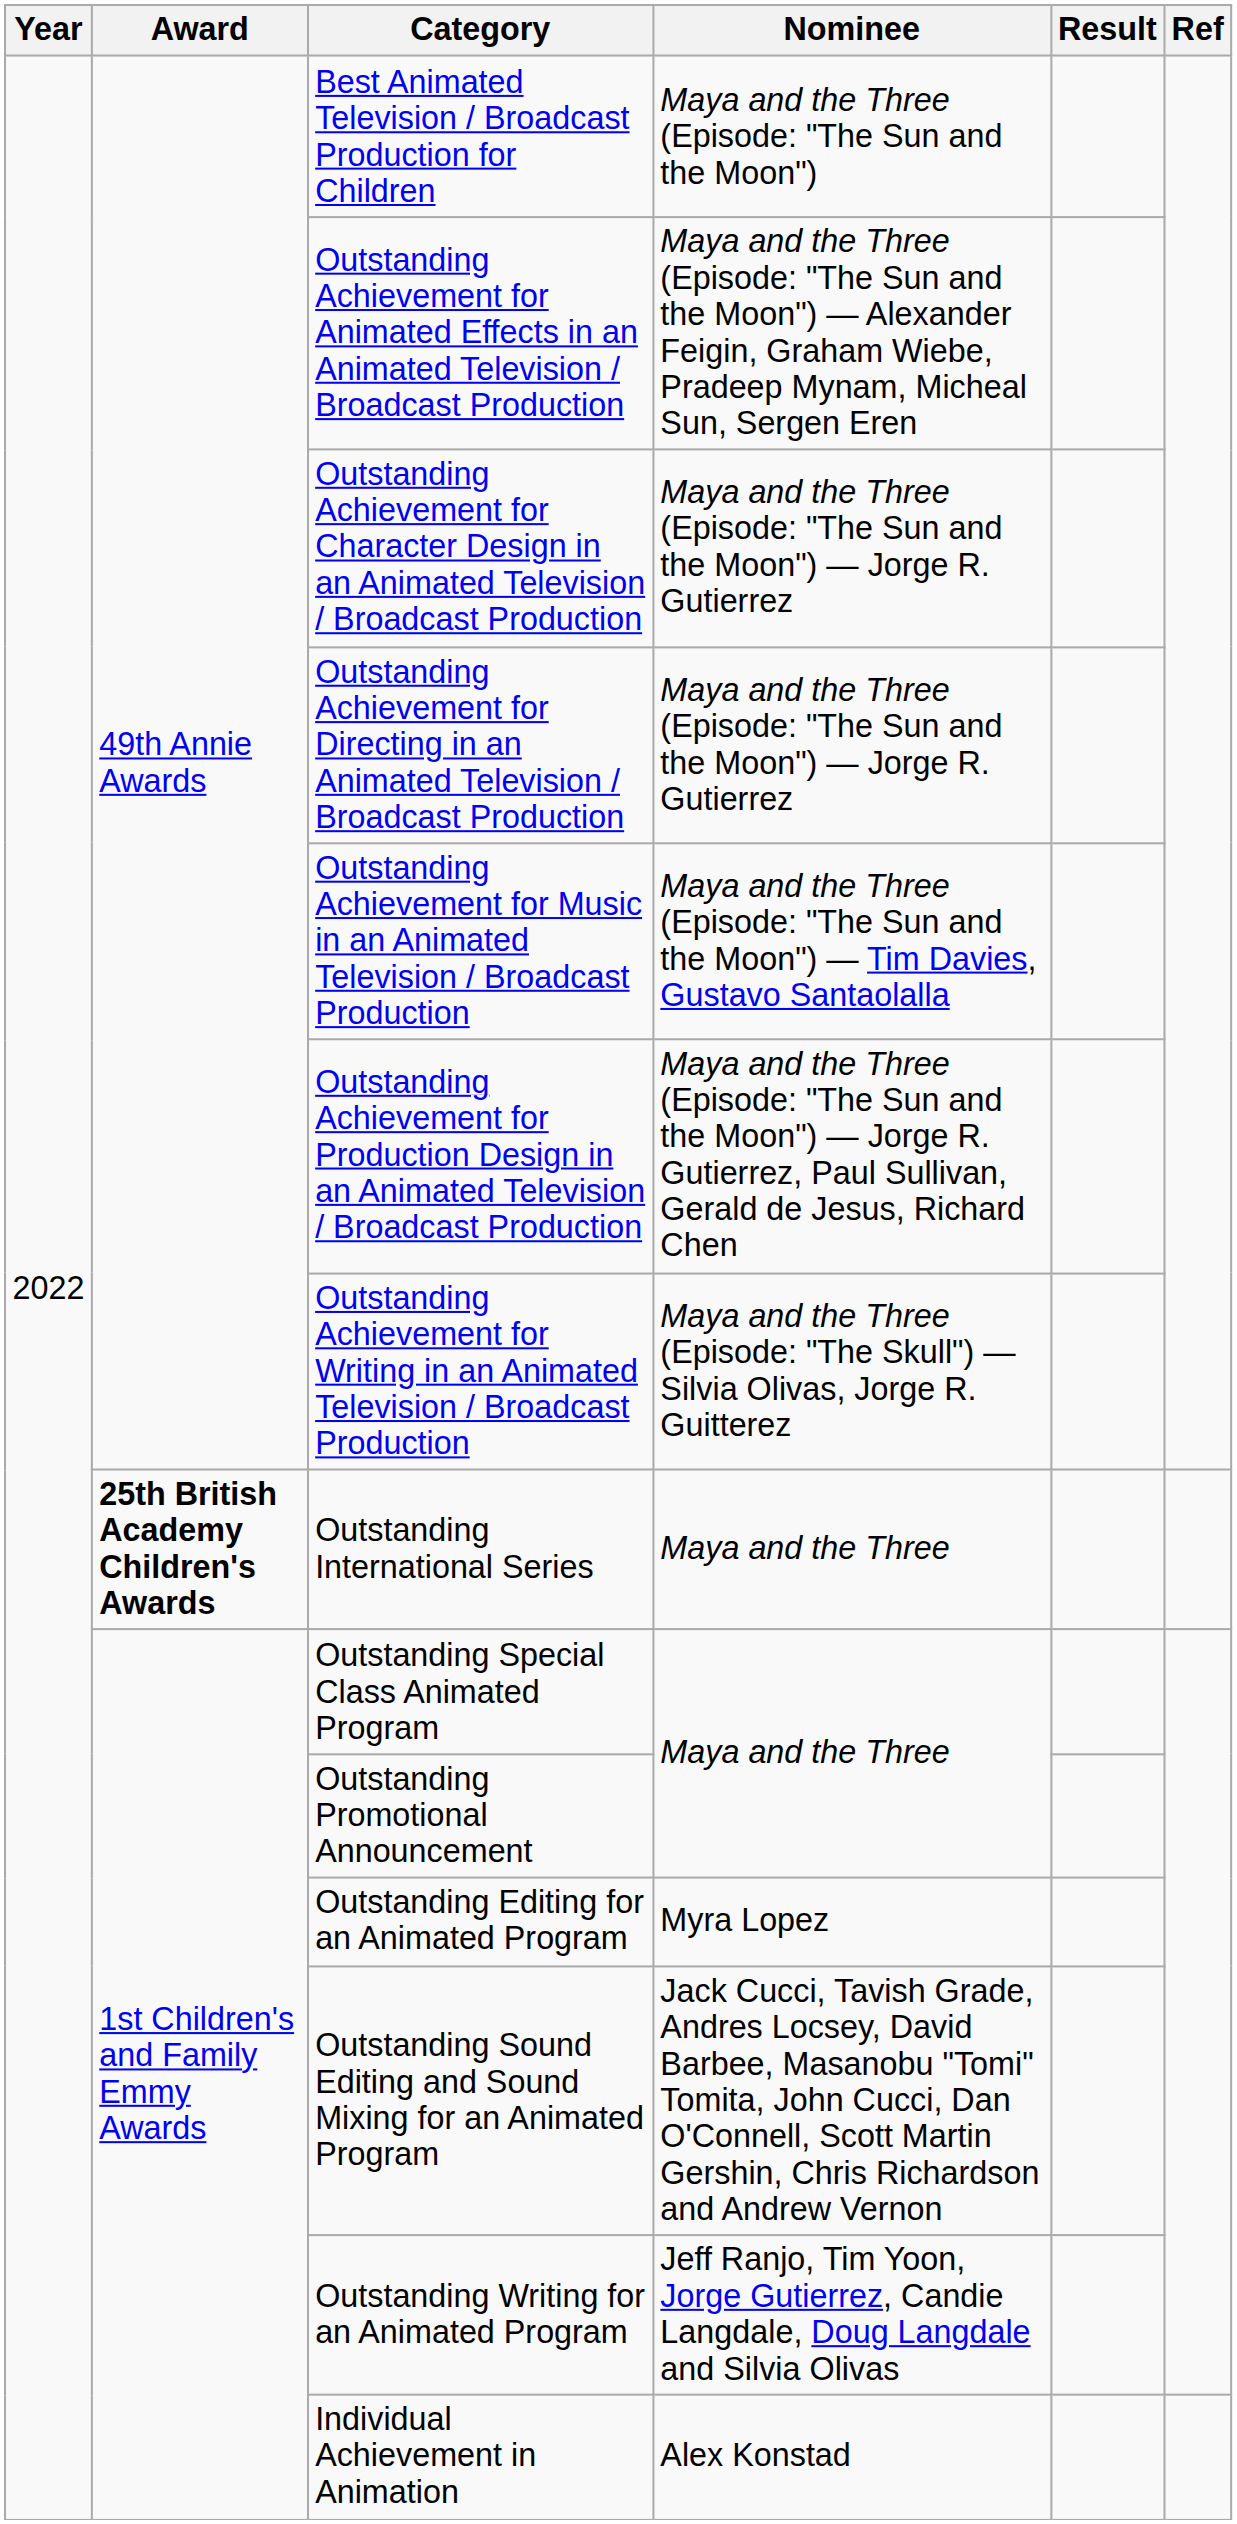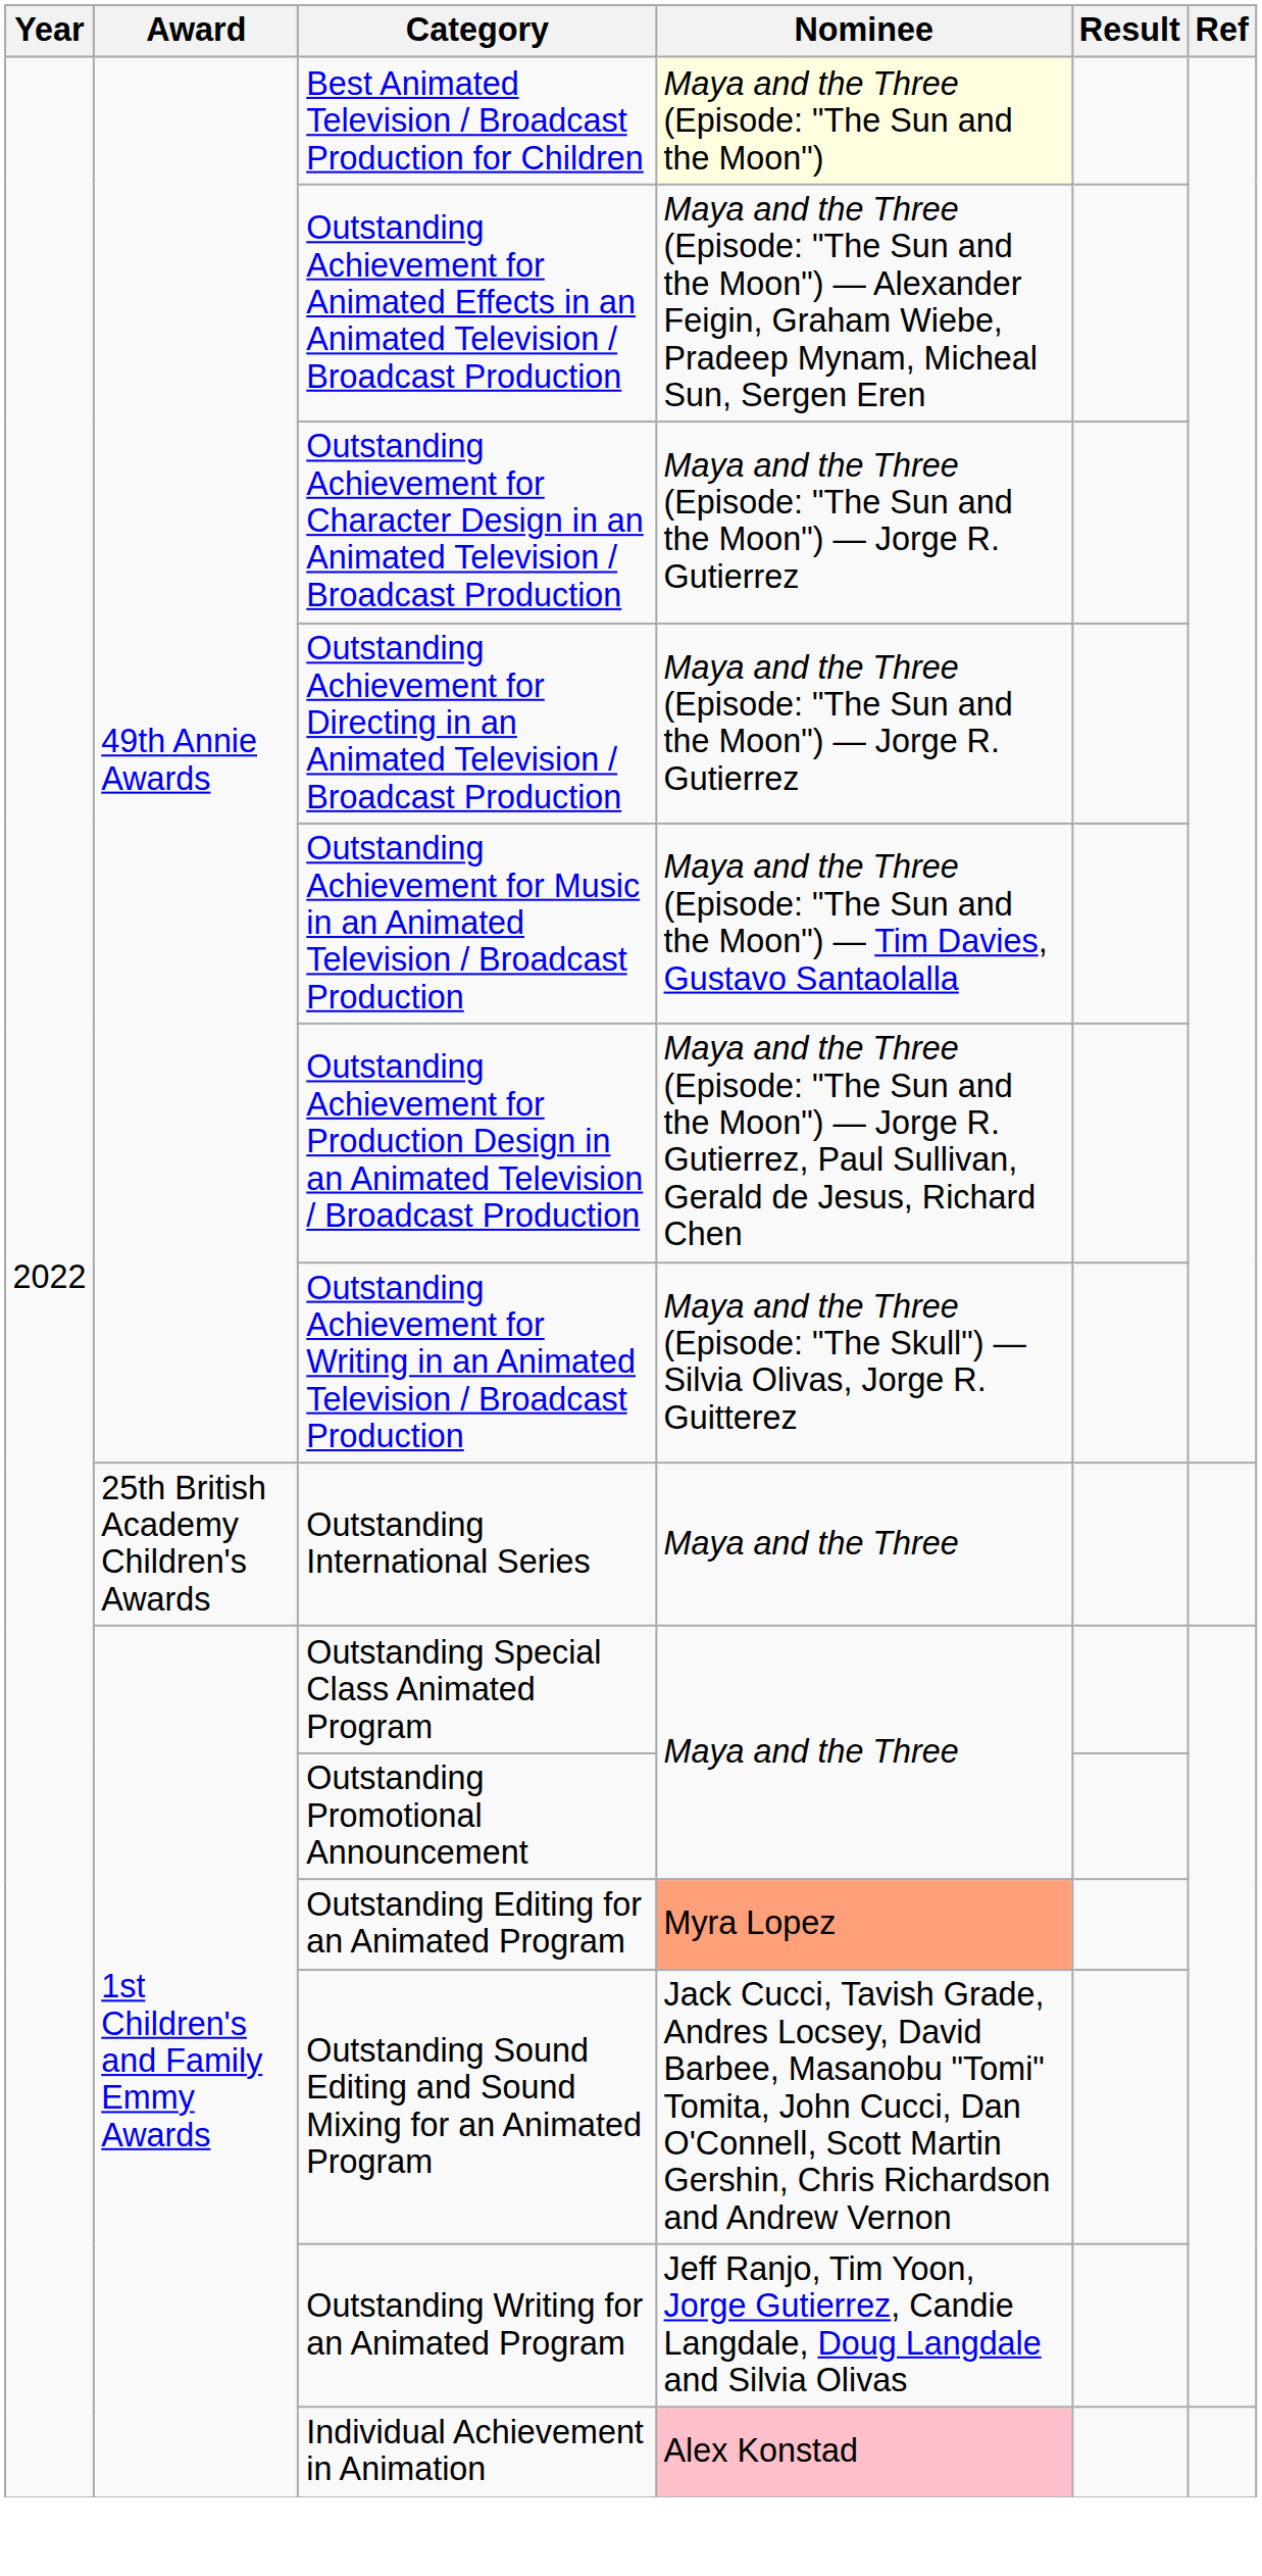Best Animated Television / Broadcast Production for Children | Nominee: no background -> lightyellow background
Outstanding International Series | Award: bold -> normal
Outstanding Editing for an Animated Program | Nominee: no background -> lightsalmon background
Individual Achievement in Animation | Nominee: no background -> pink background
